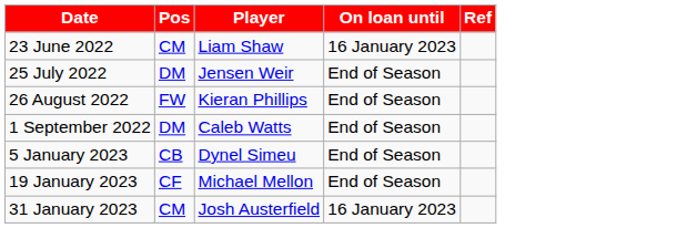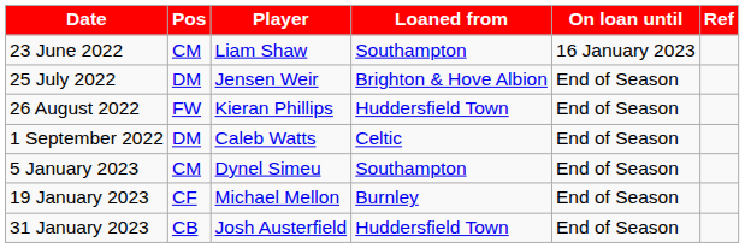+ column: Loaned from | Southampton | Brighton & Hove Albion | Huddersfield Town | Celtic | Southampton | Burnley | Huddersfield Town
5 January 2023 | Pos: CB -> CM
31 January 2023 | Pos: CM -> CB
31 January 2023 | On loan until: 16 January 2023 -> End of Season
